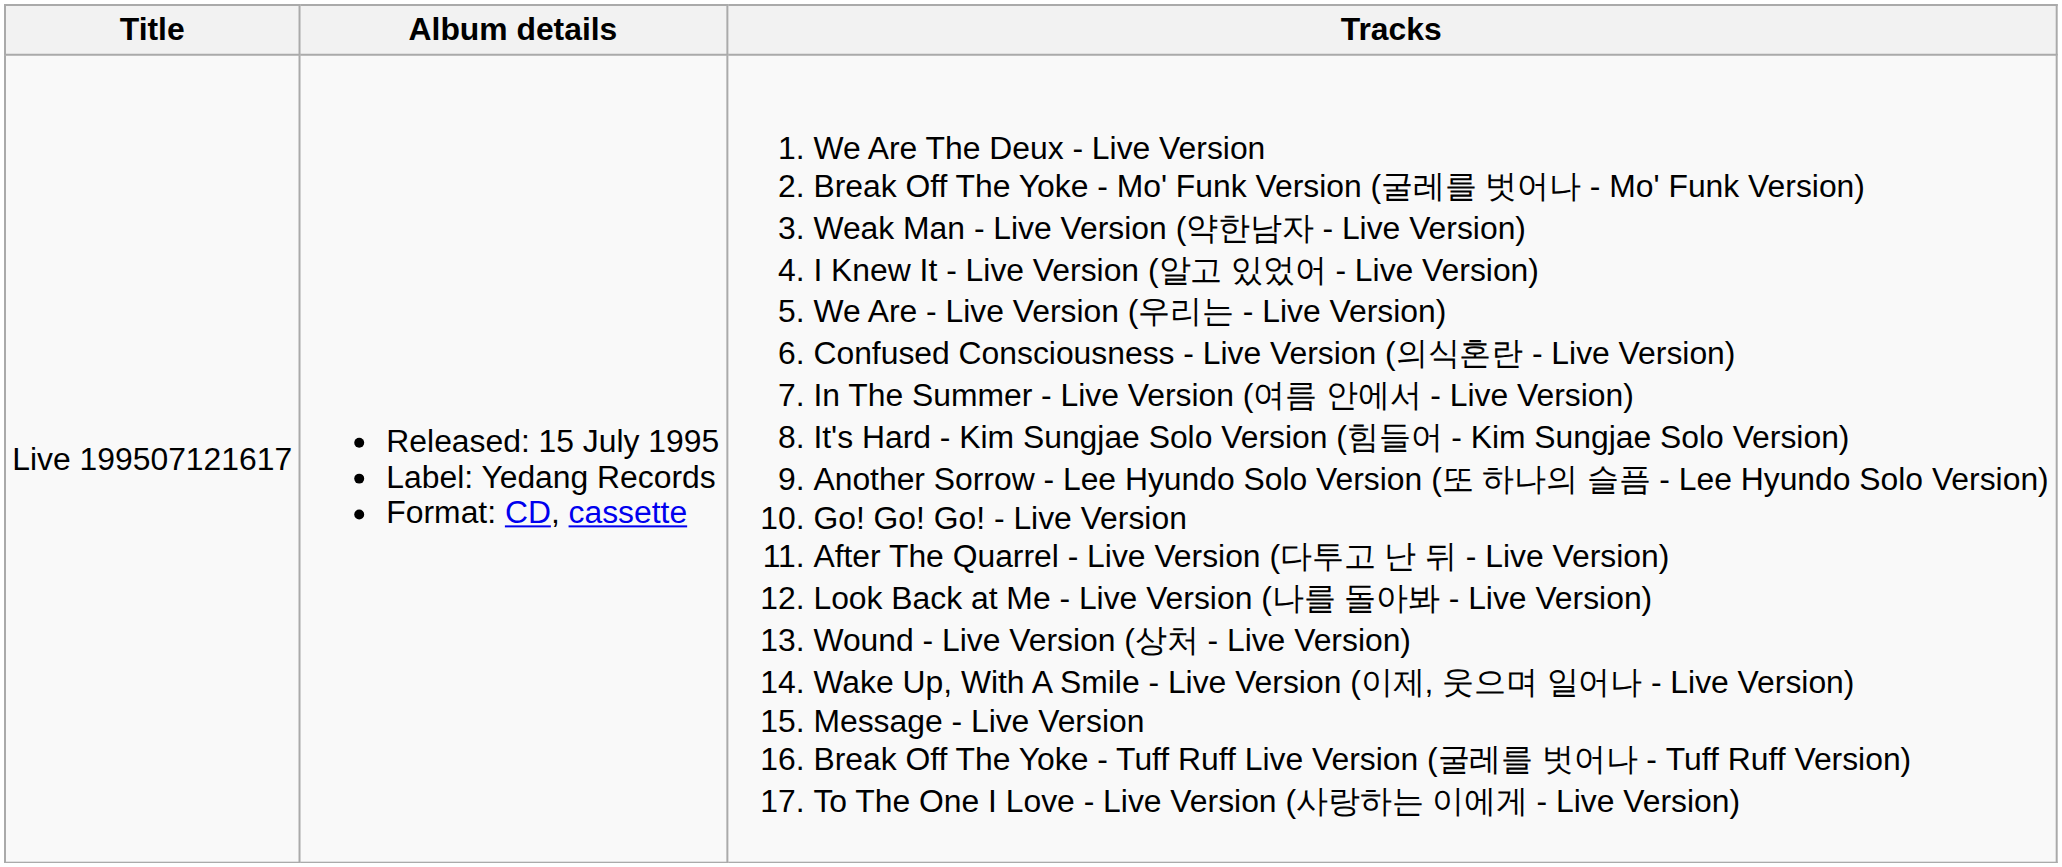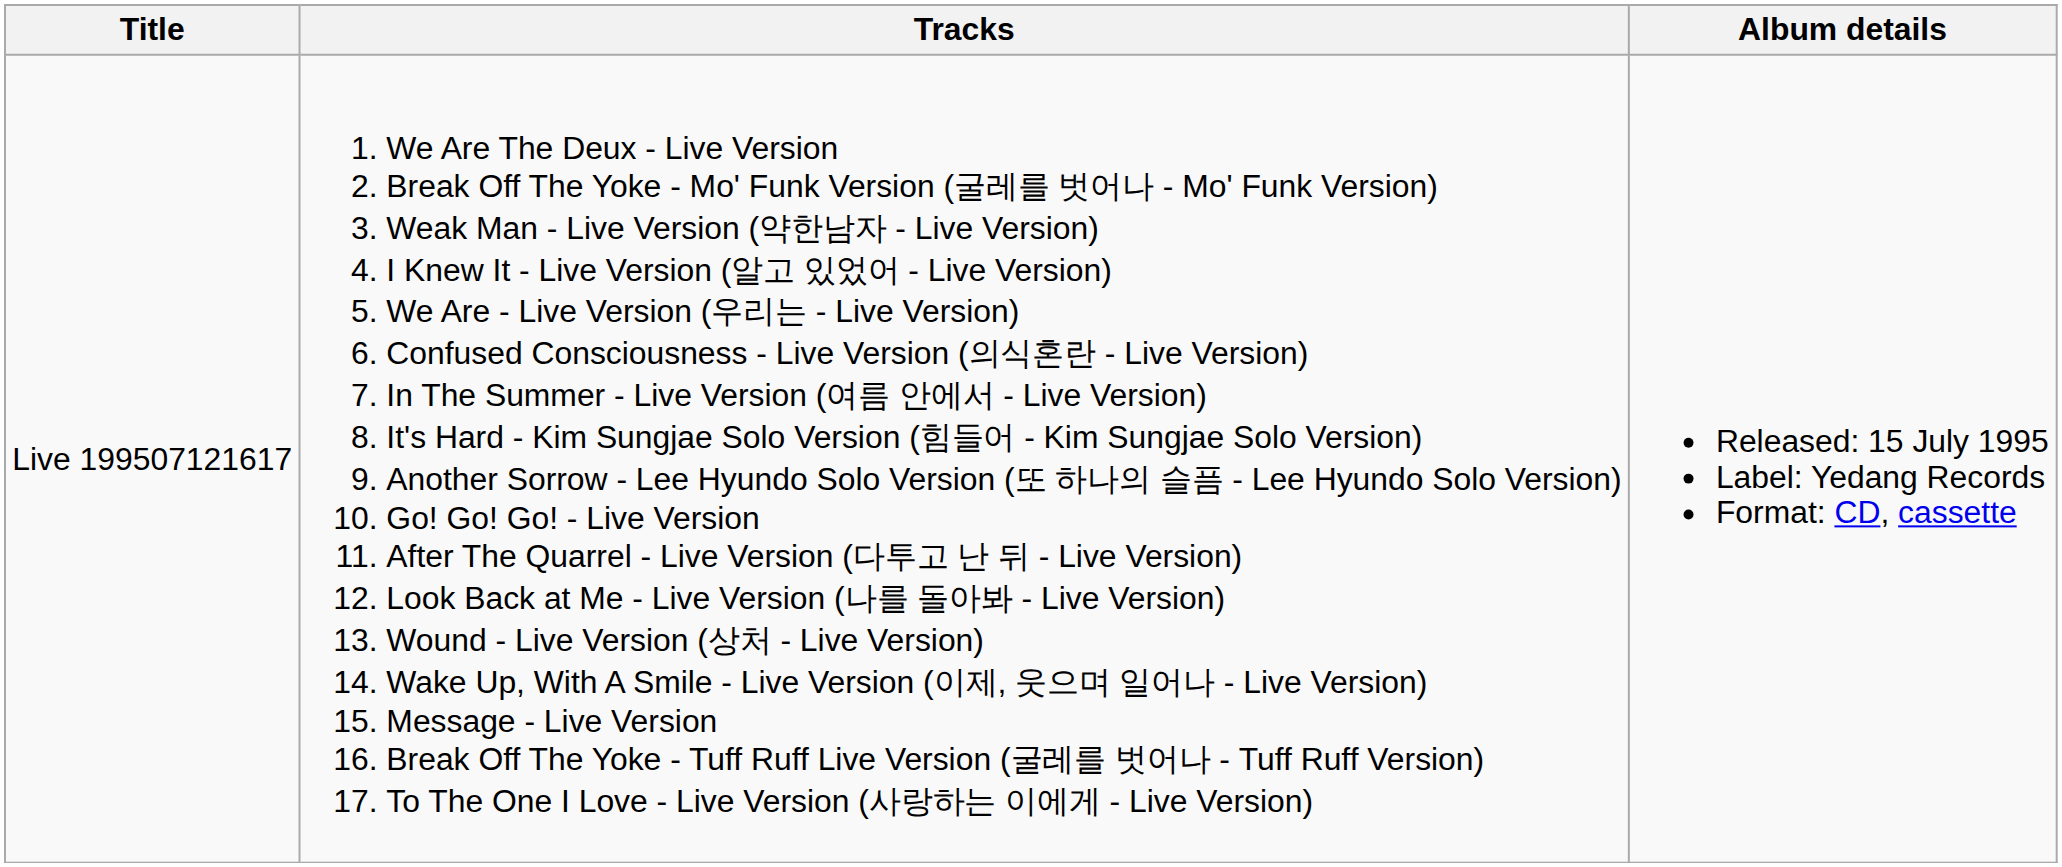columns swapped: Album details <-> Tracks
